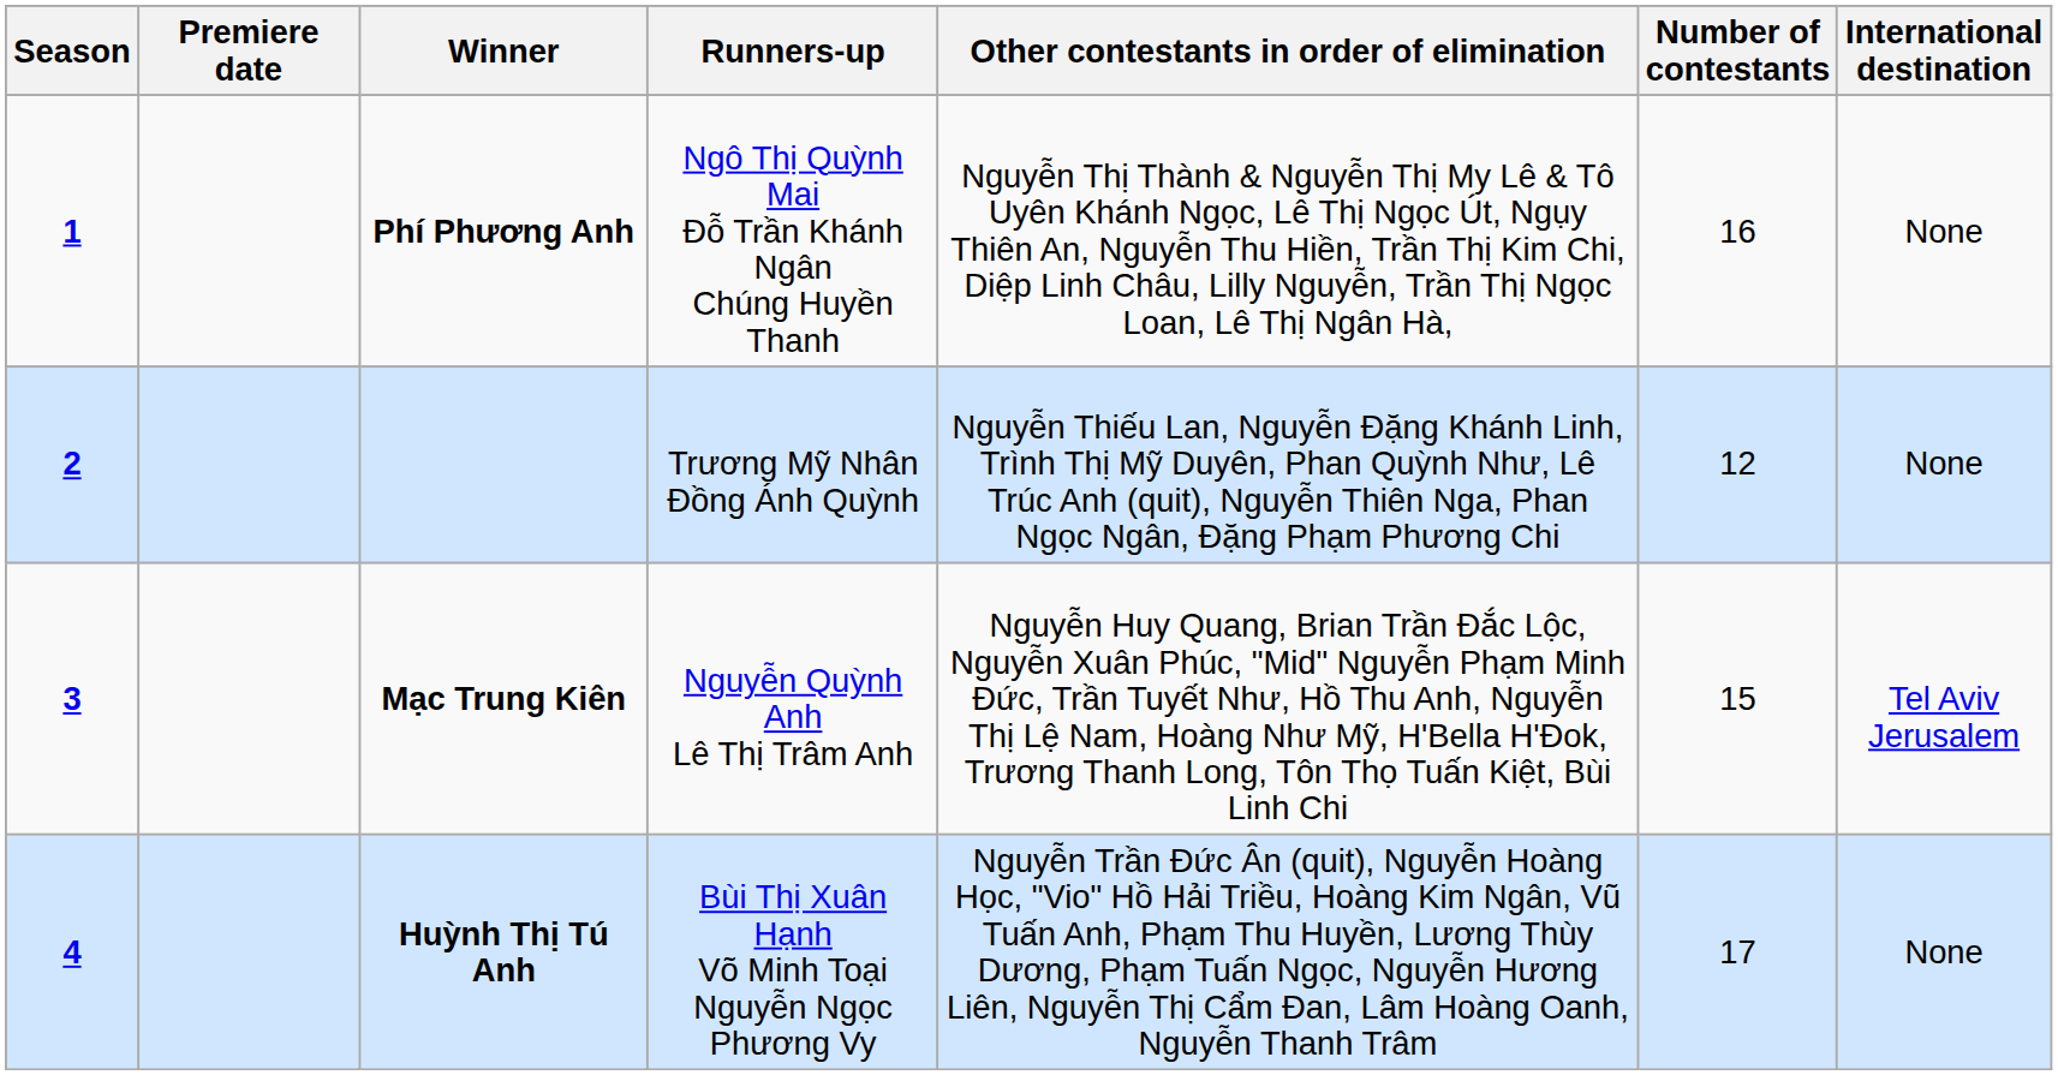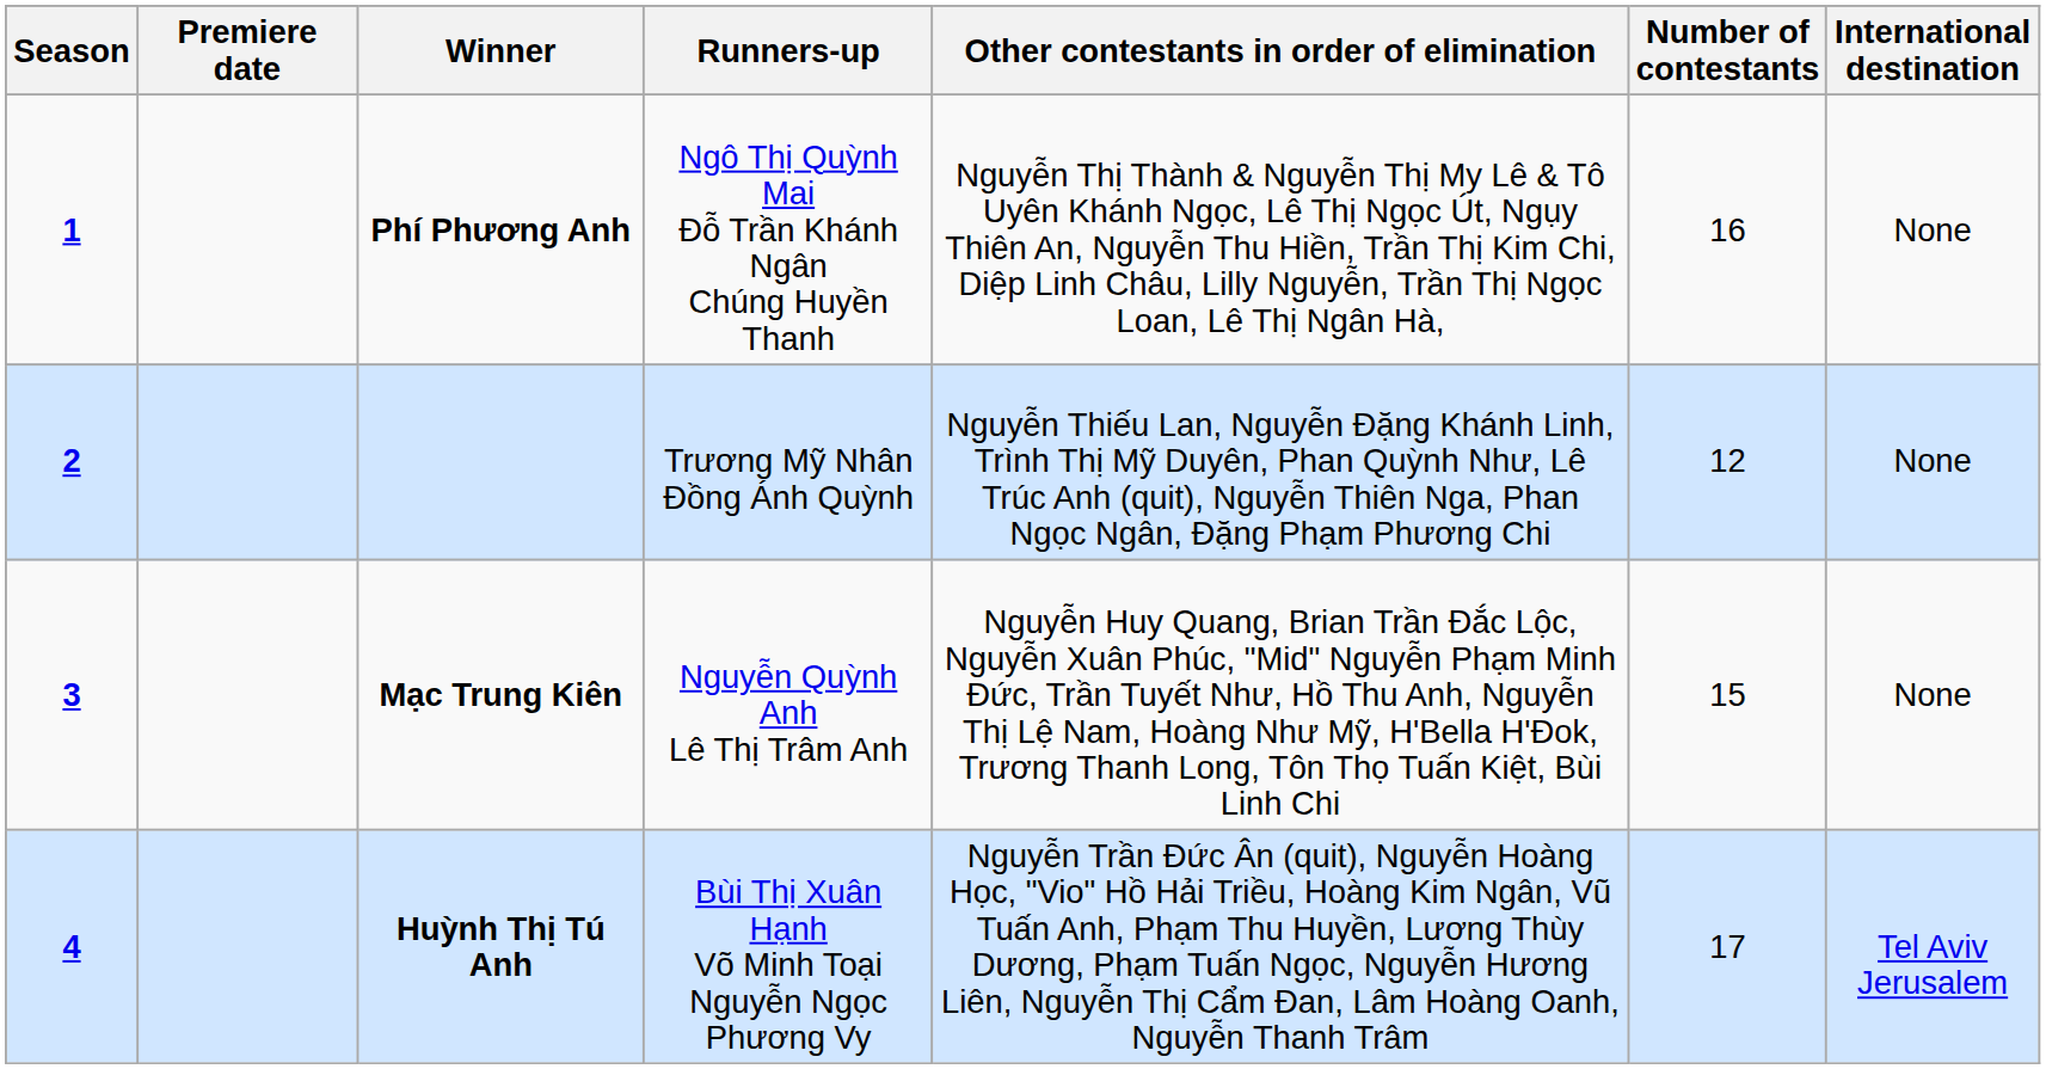Mạc Trung Kiên | International destination: Tel Aviv Jerusalem -> None
Huỳnh Thị Tú Anh | International destination: None -> Tel Aviv Jerusalem
